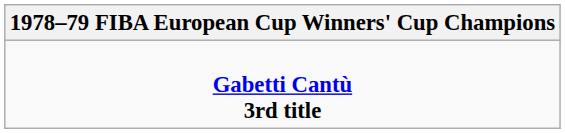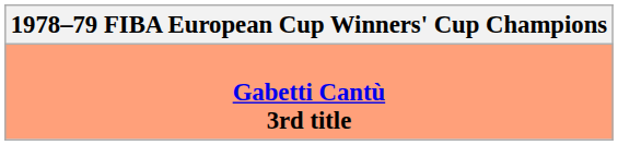row 2 | column 1: no background -> lightsalmon background
